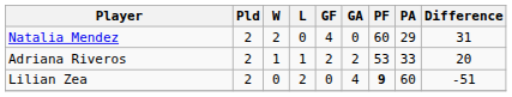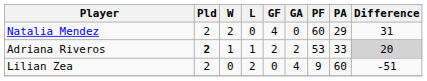Adriana Riveros | Pld: normal -> bold
Adriana Riveros | Difference: no background -> lightgrey background
Lilian Zea | PF: bold -> normal
